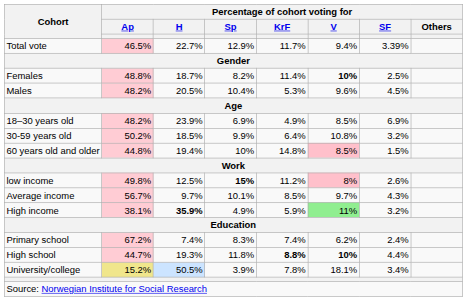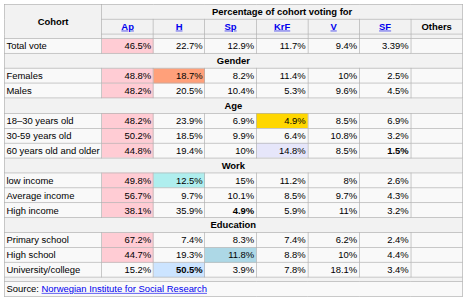Females | Percentage of cohort voting for / H: no background -> lightsalmon background
Females | Percentage of cohort voting for / V: bold -> normal
18–30 years old | Percentage of cohort voting for / KrF: no background -> gold background
60 years old and older | Percentage of cohort voting for / KrF: no background -> lavender background
60 years old and older | Percentage of cohort voting for / V: pink background -> no background
60 years old and older | Percentage of cohort voting for / SF: normal -> bold
low income | Percentage of cohort voting for / H: no background -> paleturquoise background
low income | Percentage of cohort voting for / Sp: bold -> normal
low income | Percentage of cohort voting for / V: pink background -> no background
High income | Percentage of cohort voting for / H: bold -> normal
High income | Percentage of cohort voting for / Sp: normal -> bold
High income | Percentage of cohort voting for / V: lightgreen background -> no background
High school | Percentage of cohort voting for / Sp: no background -> lightblue background
High school | Percentage of cohort voting for / KrF: bold -> normal
High school | Percentage of cohort voting for / V: bold -> normal
University/college | Percentage of cohort voting for / Ap: khaki background -> no background
University/college | Percentage of cohort voting for / H: normal -> bold
